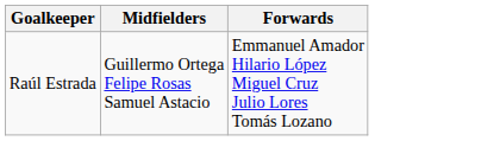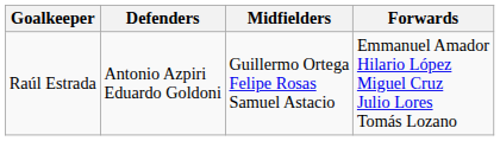+ column: Defenders | Antonio Azpiri Eduardo Goldoni
